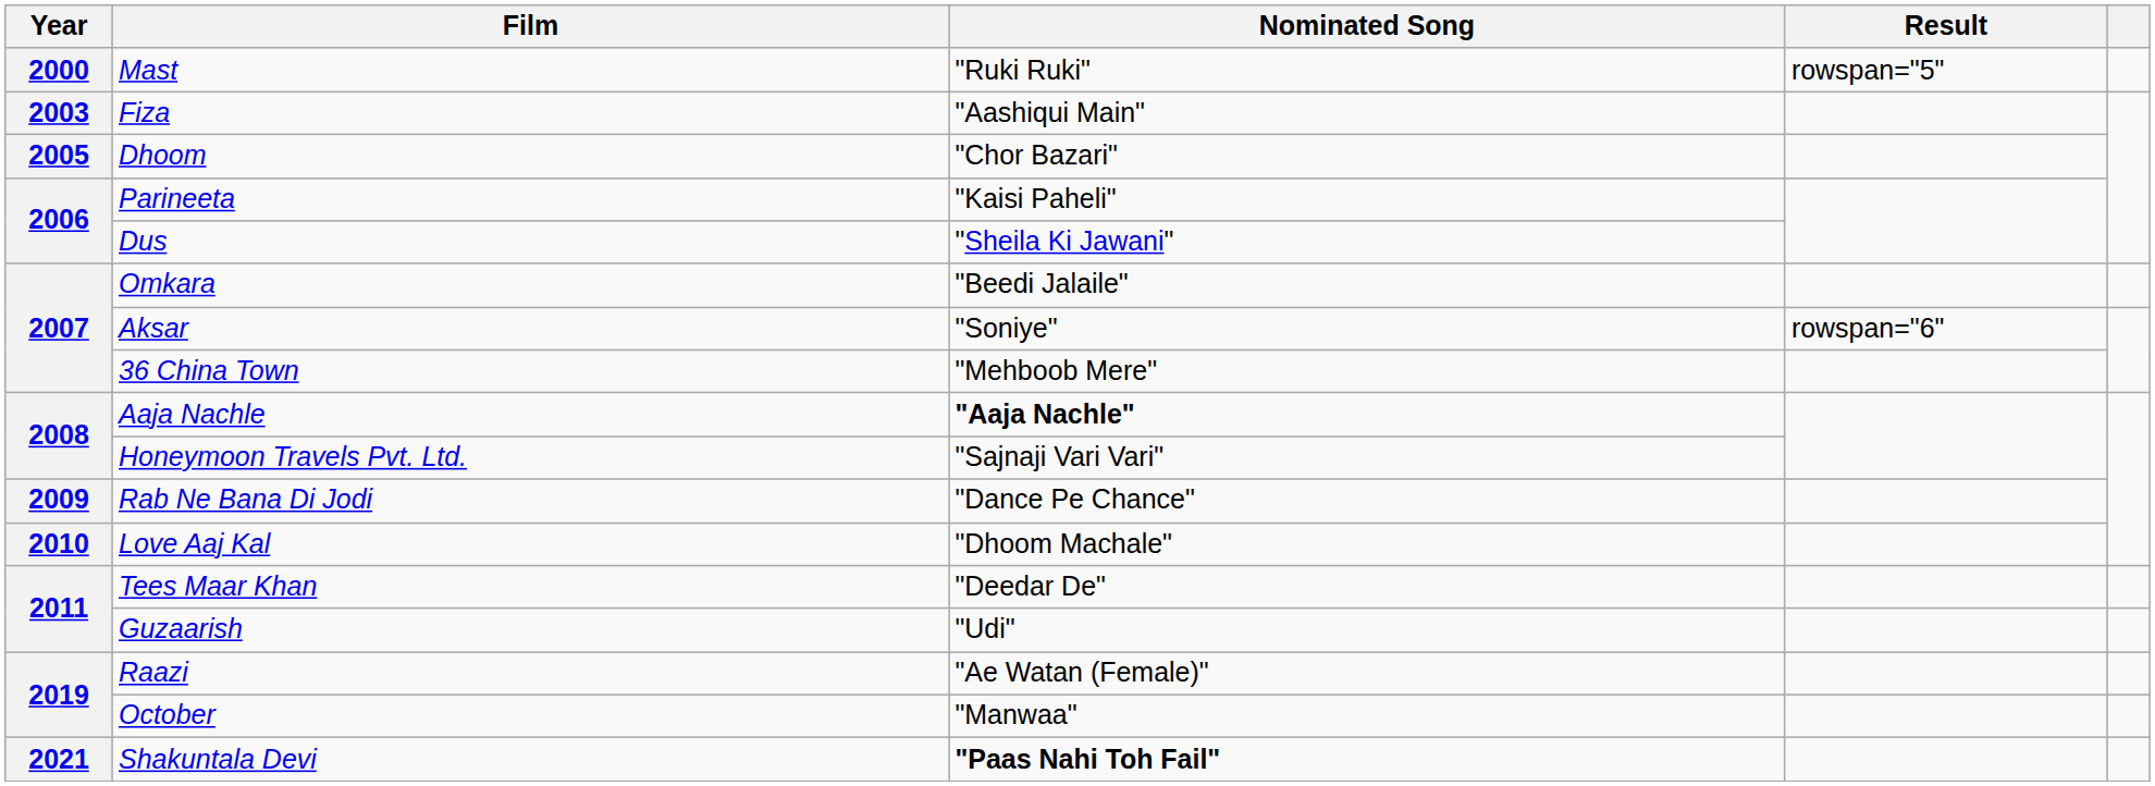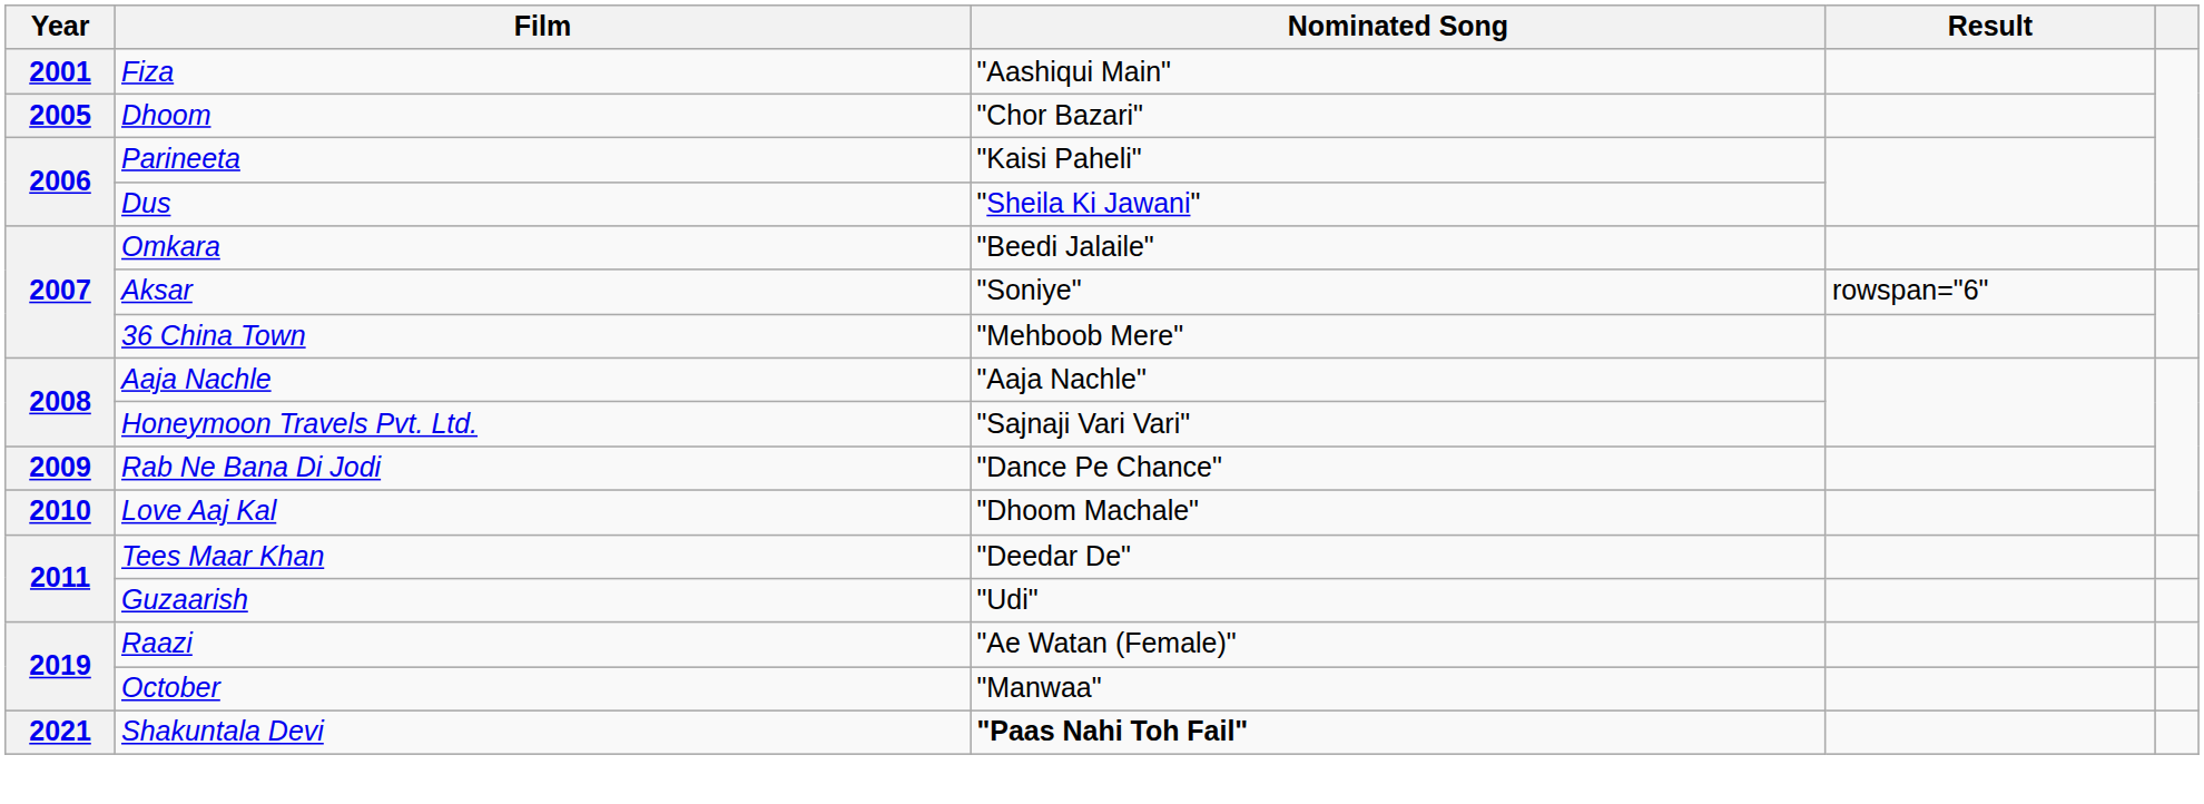- row: 2000 | Mast | "Ruki Ruki" | rowspan="5"
Fiza | Year: 2003 -> 2001
Aaja Nachle | Nominated Song: bold -> normal
